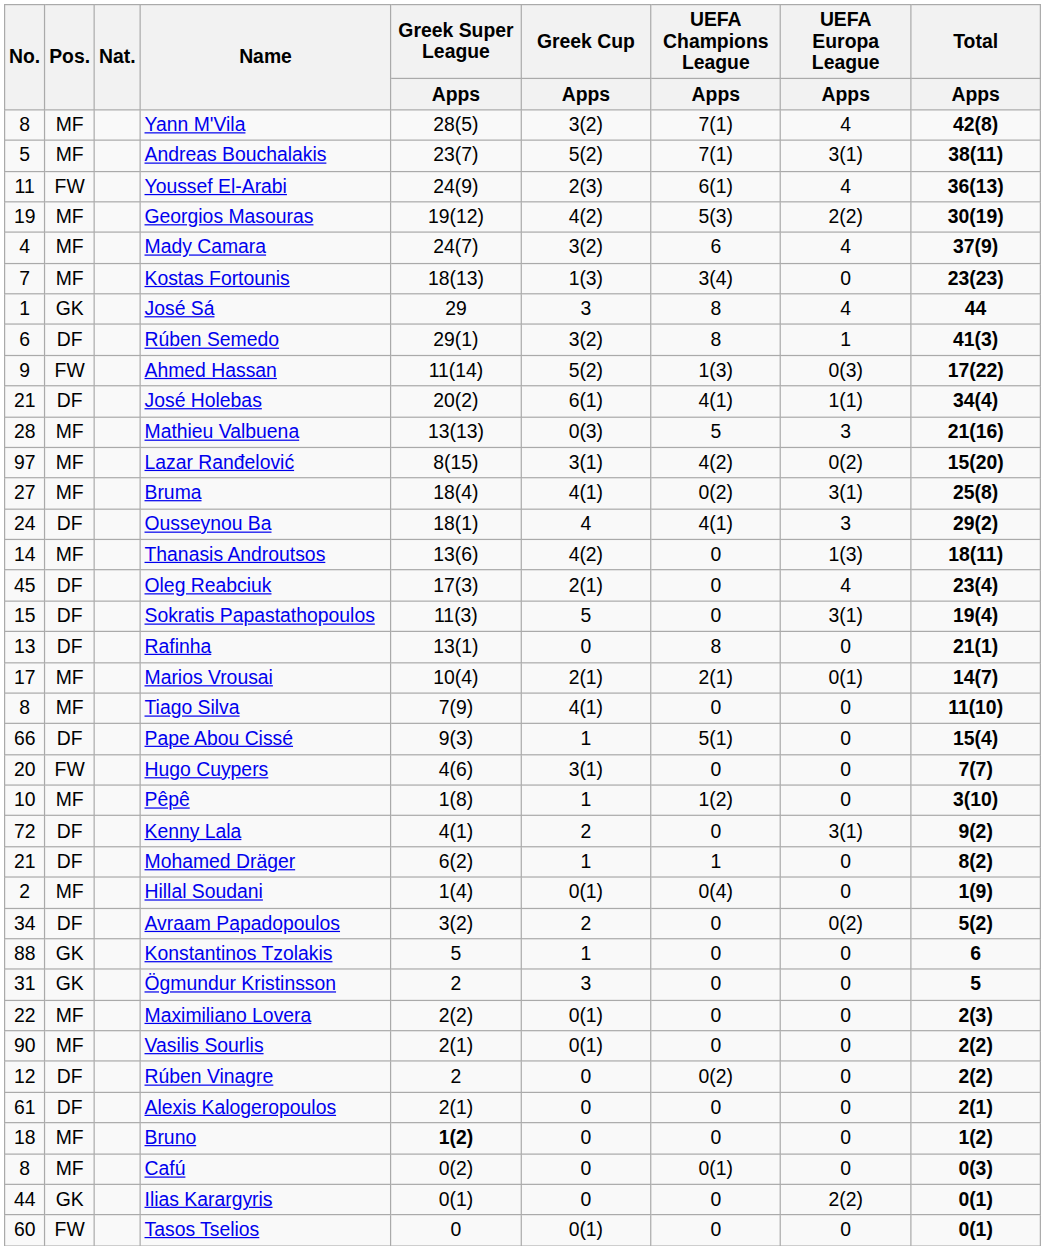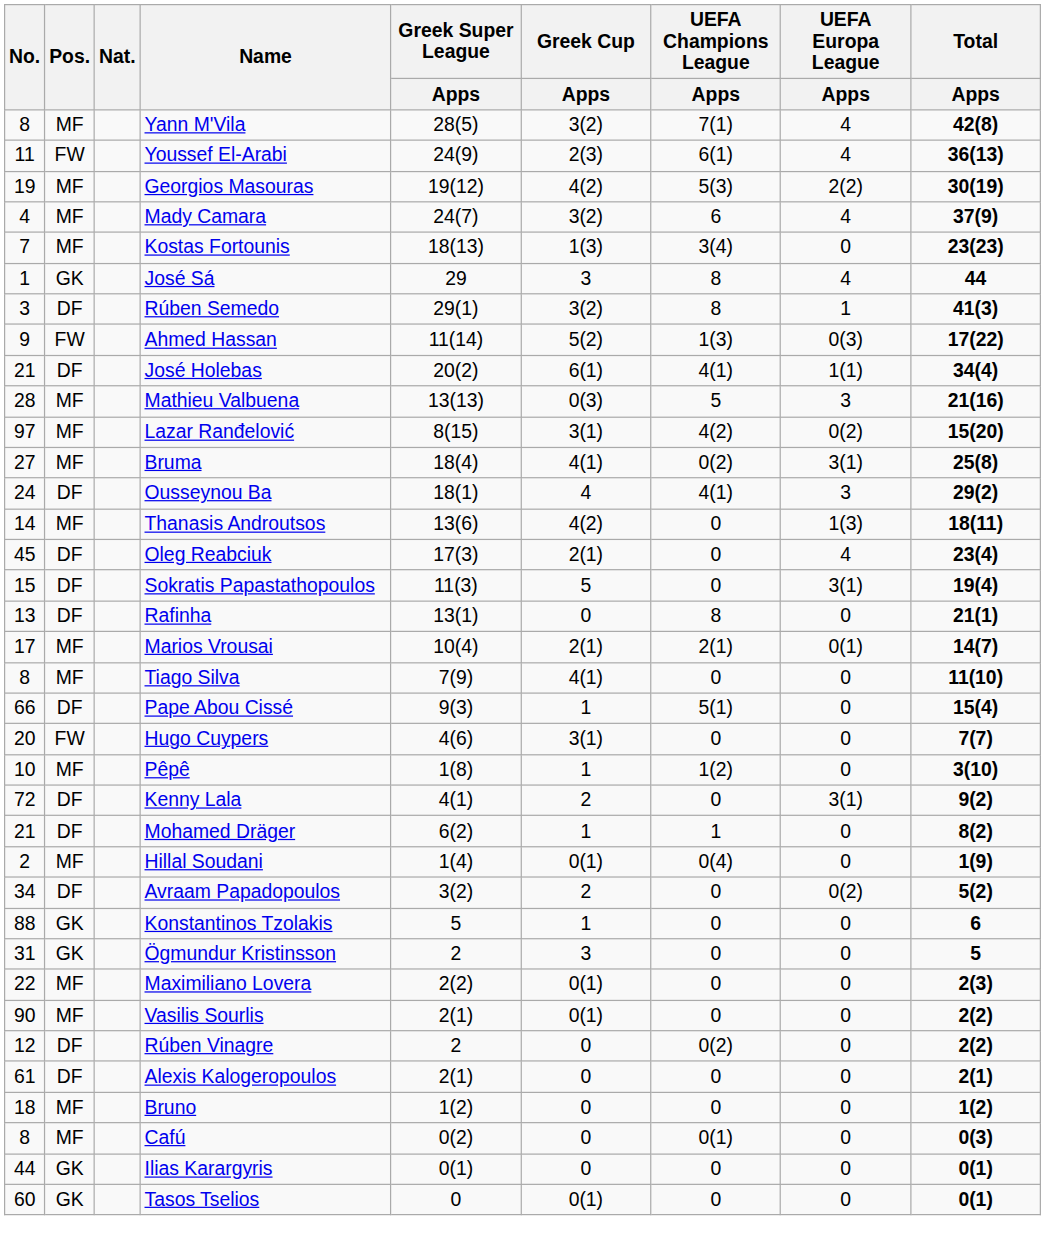- row: 5 | MF | Andreas Bouchalakis | 23(7) | 5(2) | 7(1) | 3(1) | 38(11)
Rúben Semedo | No.: 6 -> 3
Bruno | Greek Super League / Apps: bold -> normal
Ilias Karargyris | UEFA Europa League / Apps: 2(2) -> 0
Tasos Tselios | Pos.: FW -> GK
